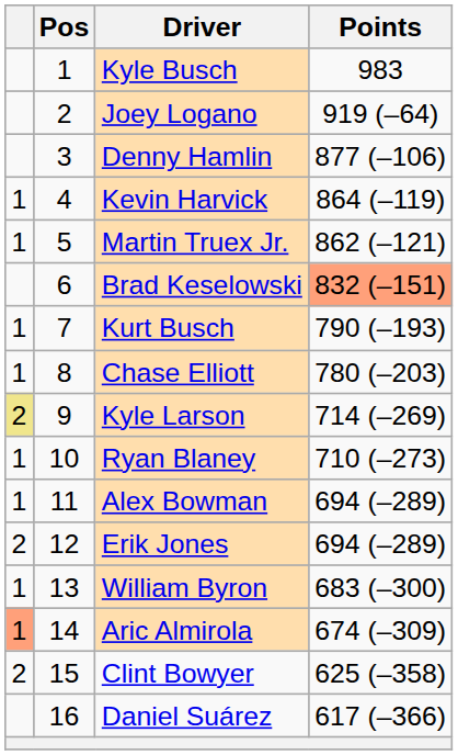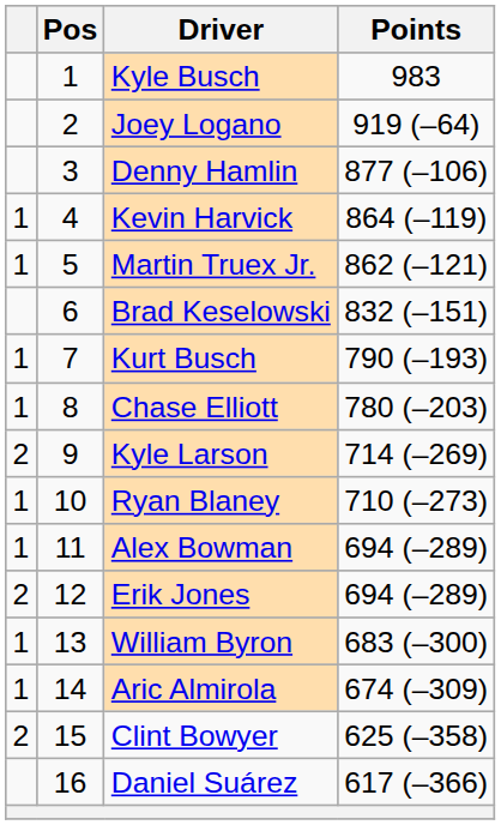Brad Keselowski | Points: lightsalmon background -> no background
Kyle Larson | column 1: khaki background -> no background
Aric Almirola | column 1: lightsalmon background -> no background
